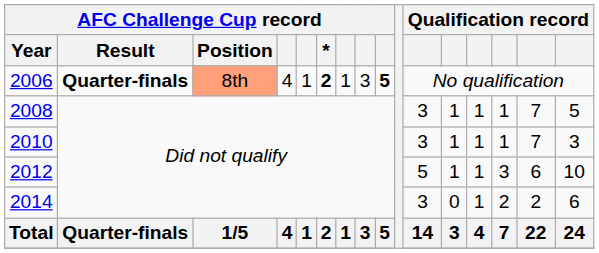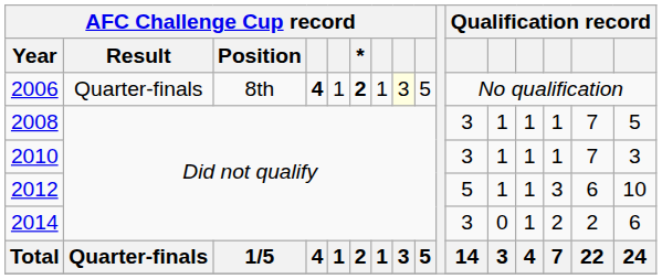2006 | AFC Challenge Cup record / Result: bold -> normal
2006 | AFC Challenge Cup record / Position: lightsalmon background -> no background
2006 | column 4: normal -> bold
2006 | column 8: no background -> lightyellow background
2006 | column 9: bold -> normal
